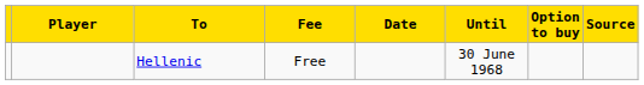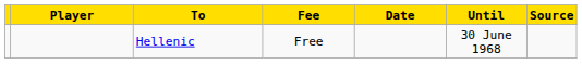- column: Option to buy
